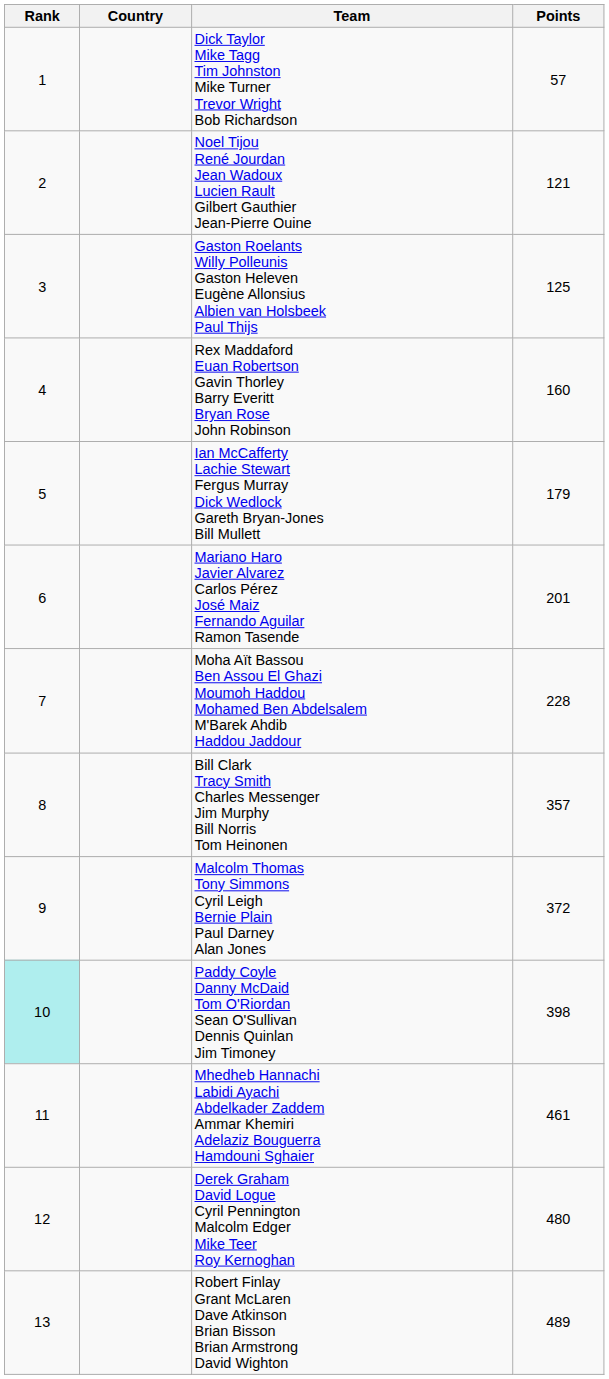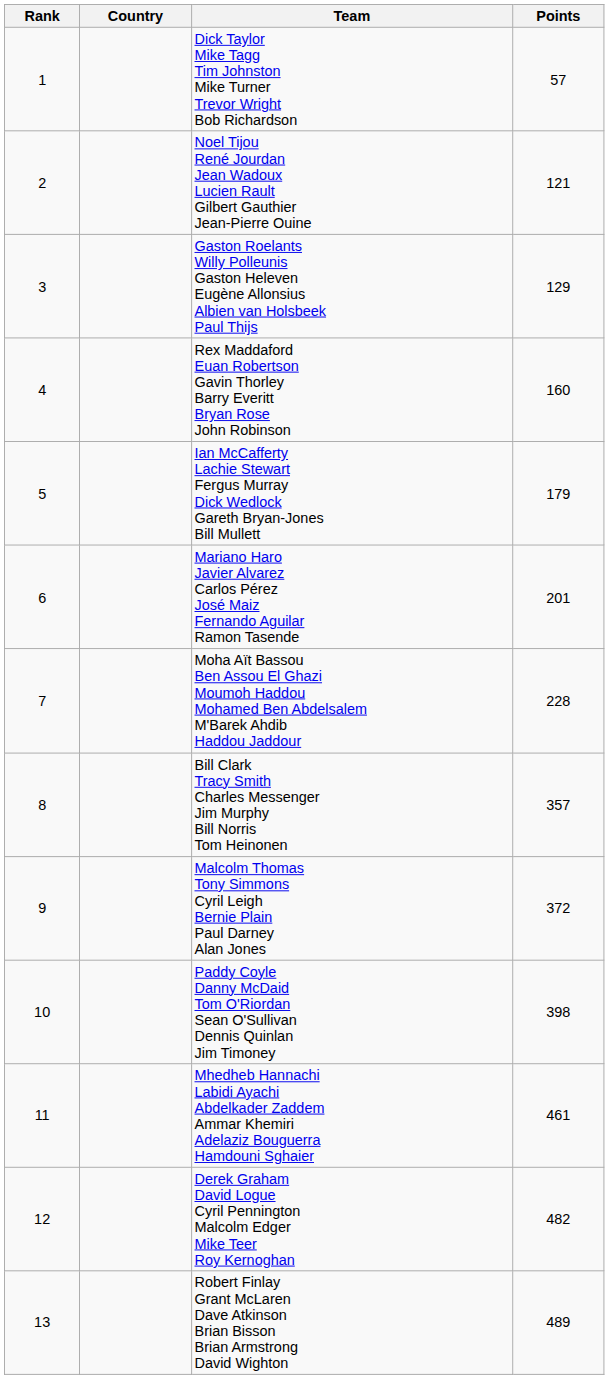row 4 | Points: 125 -> 129
row 11 | Rank: paleturquoise background -> no background
row 13 | Points: 480 -> 482
